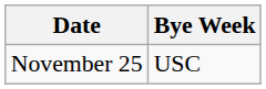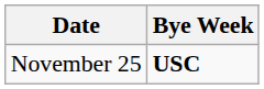November 25 | column 2: normal -> bold
